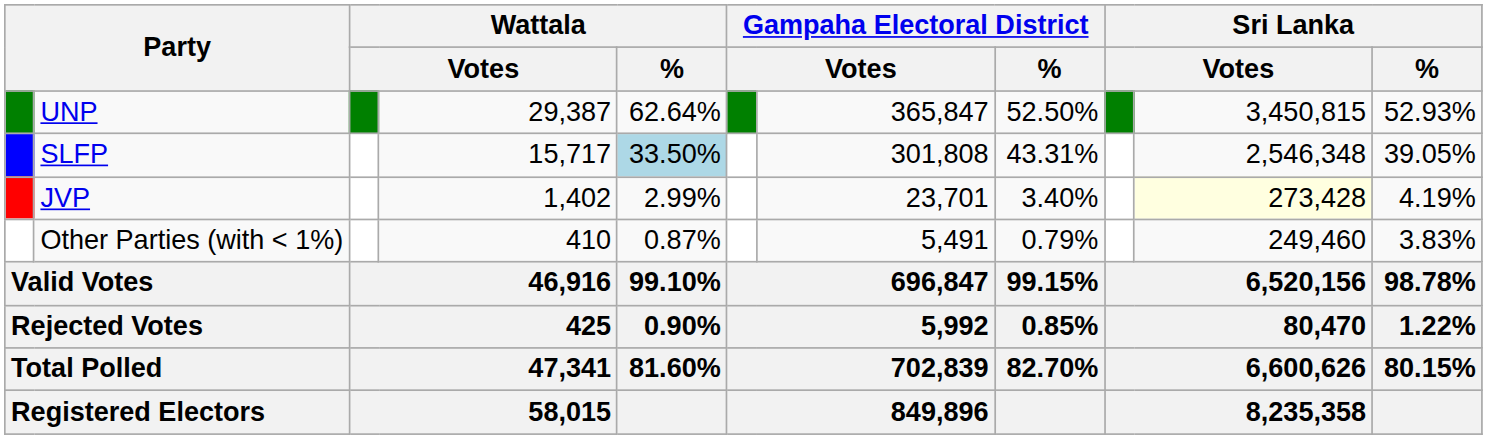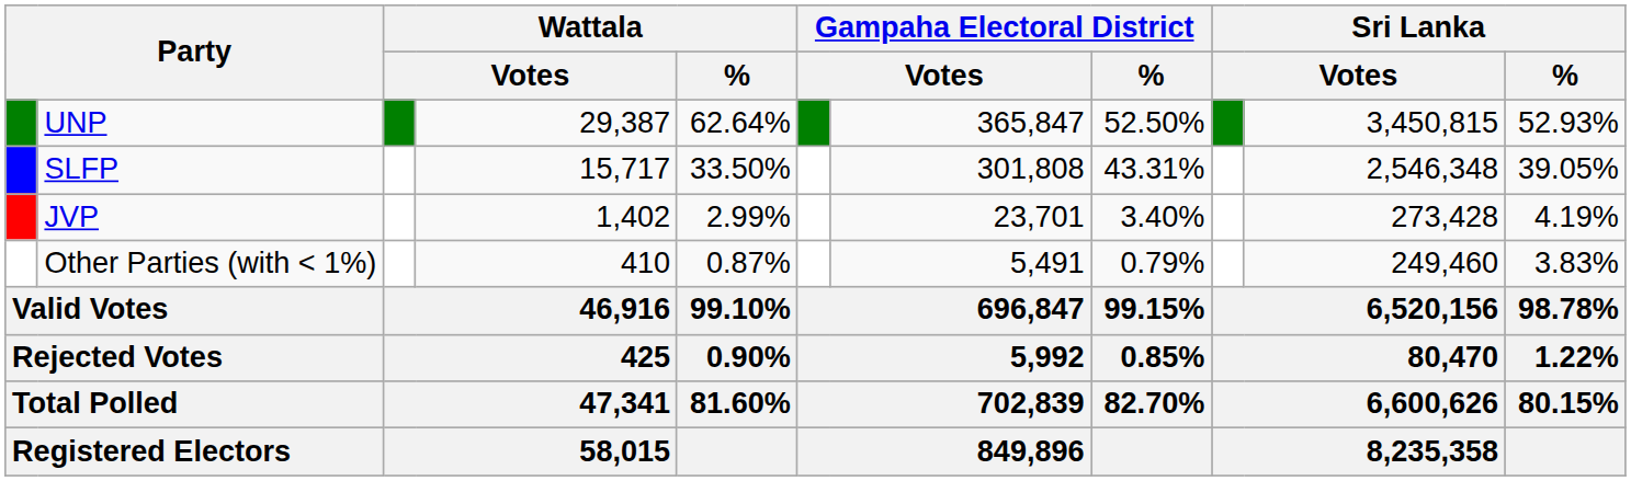SLFP | Wattala / %: lightblue background -> no background
JVP | column 10: lightyellow background -> no background
